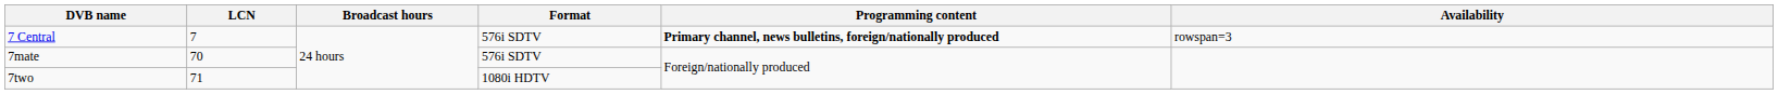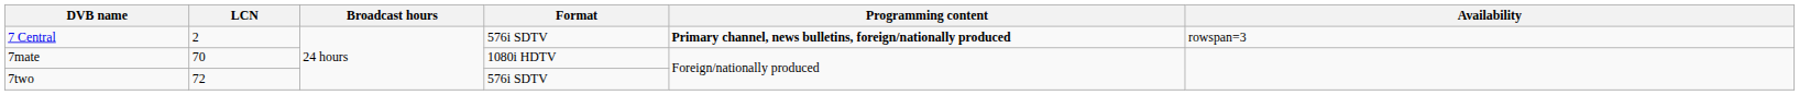7 Central | LCN: 7 -> 2
7mate | Format: 576i SDTV -> 1080i HDTV
7two | LCN: 71 -> 72
7two | Format: 1080i HDTV -> 576i SDTV
